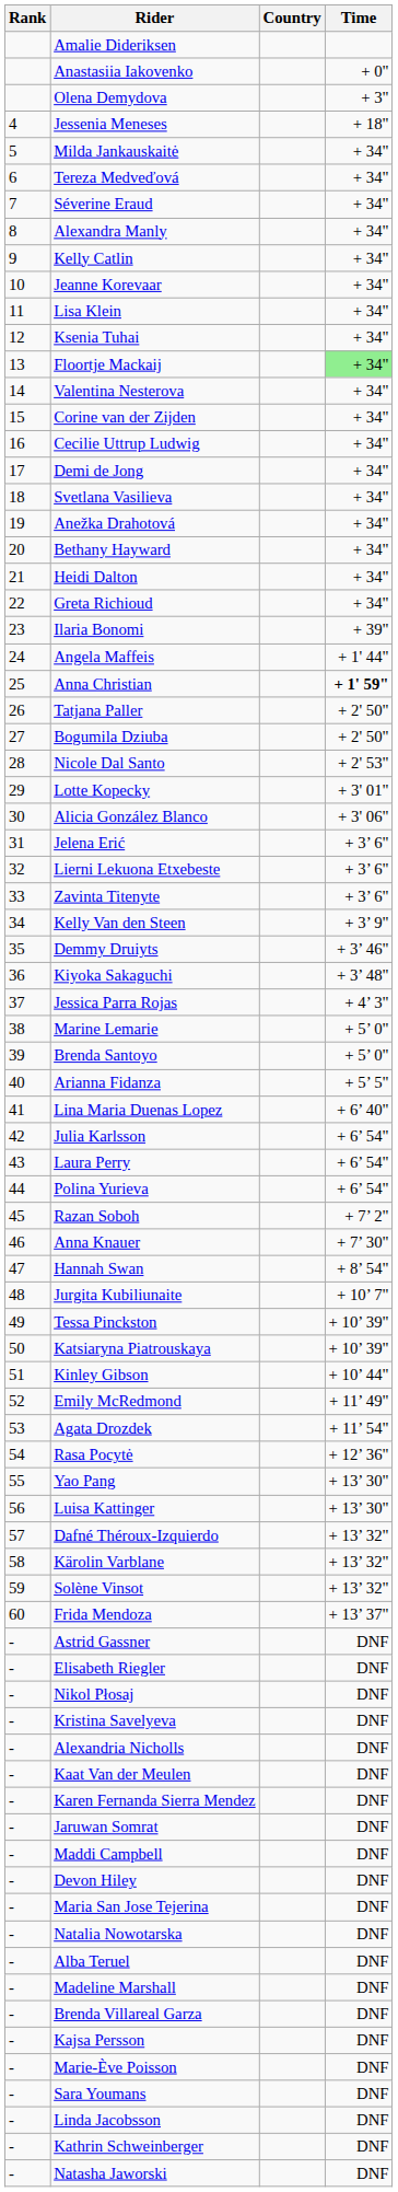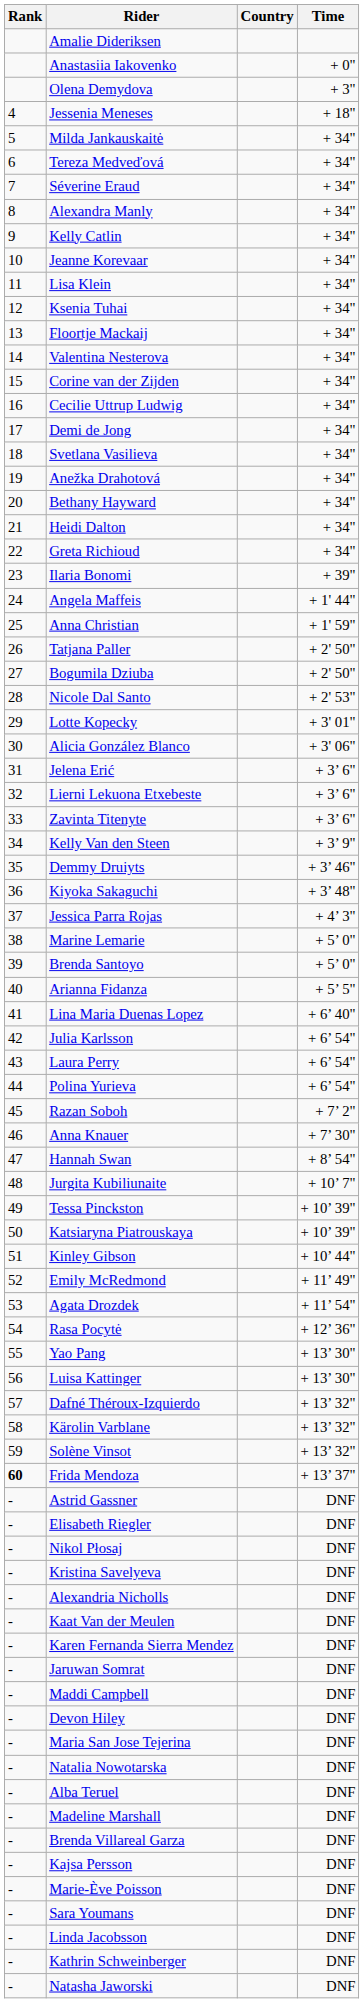Floortje Mackaij | Time: lightgreen background -> no background
Anna Christian | Time: bold -> normal
Frida Mendoza | Rank: normal -> bold
